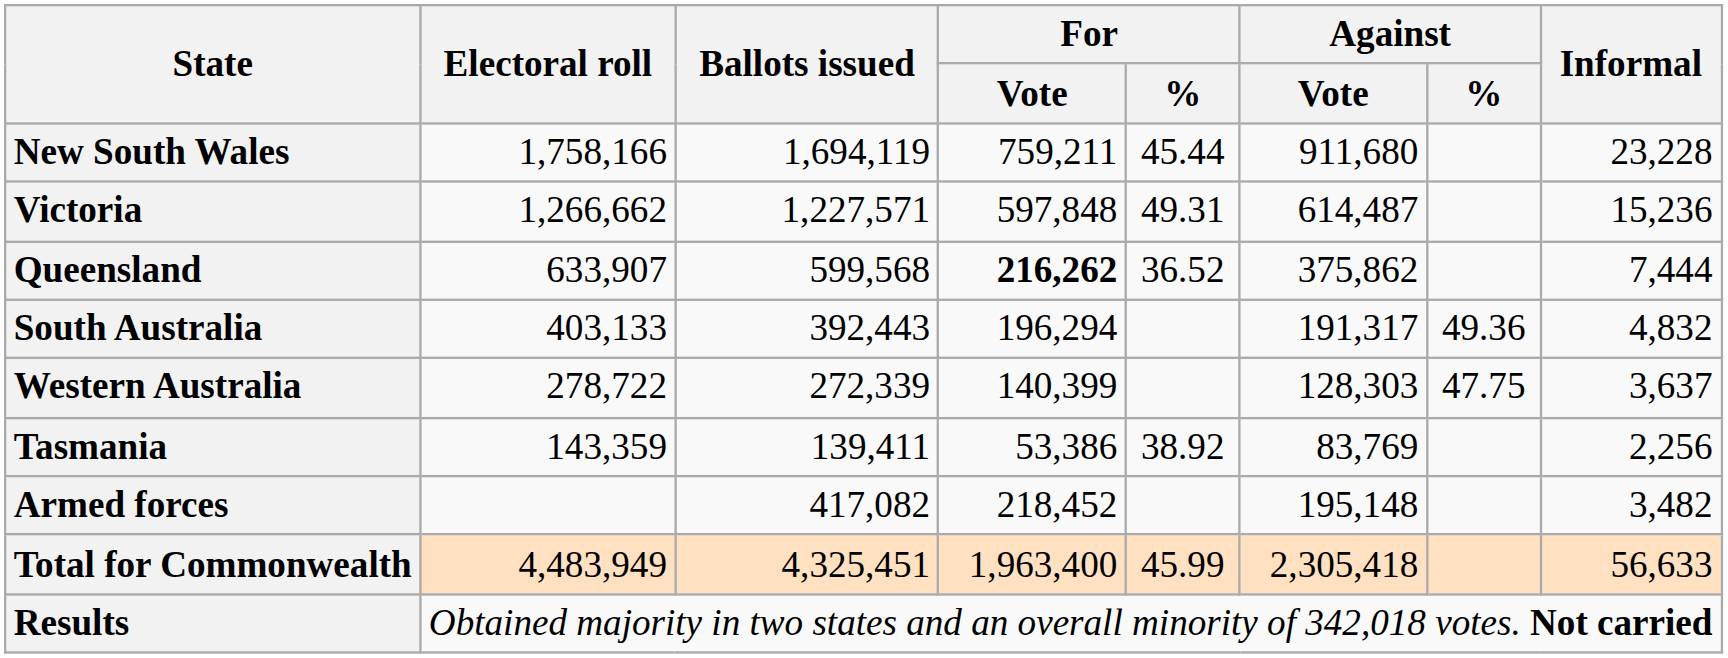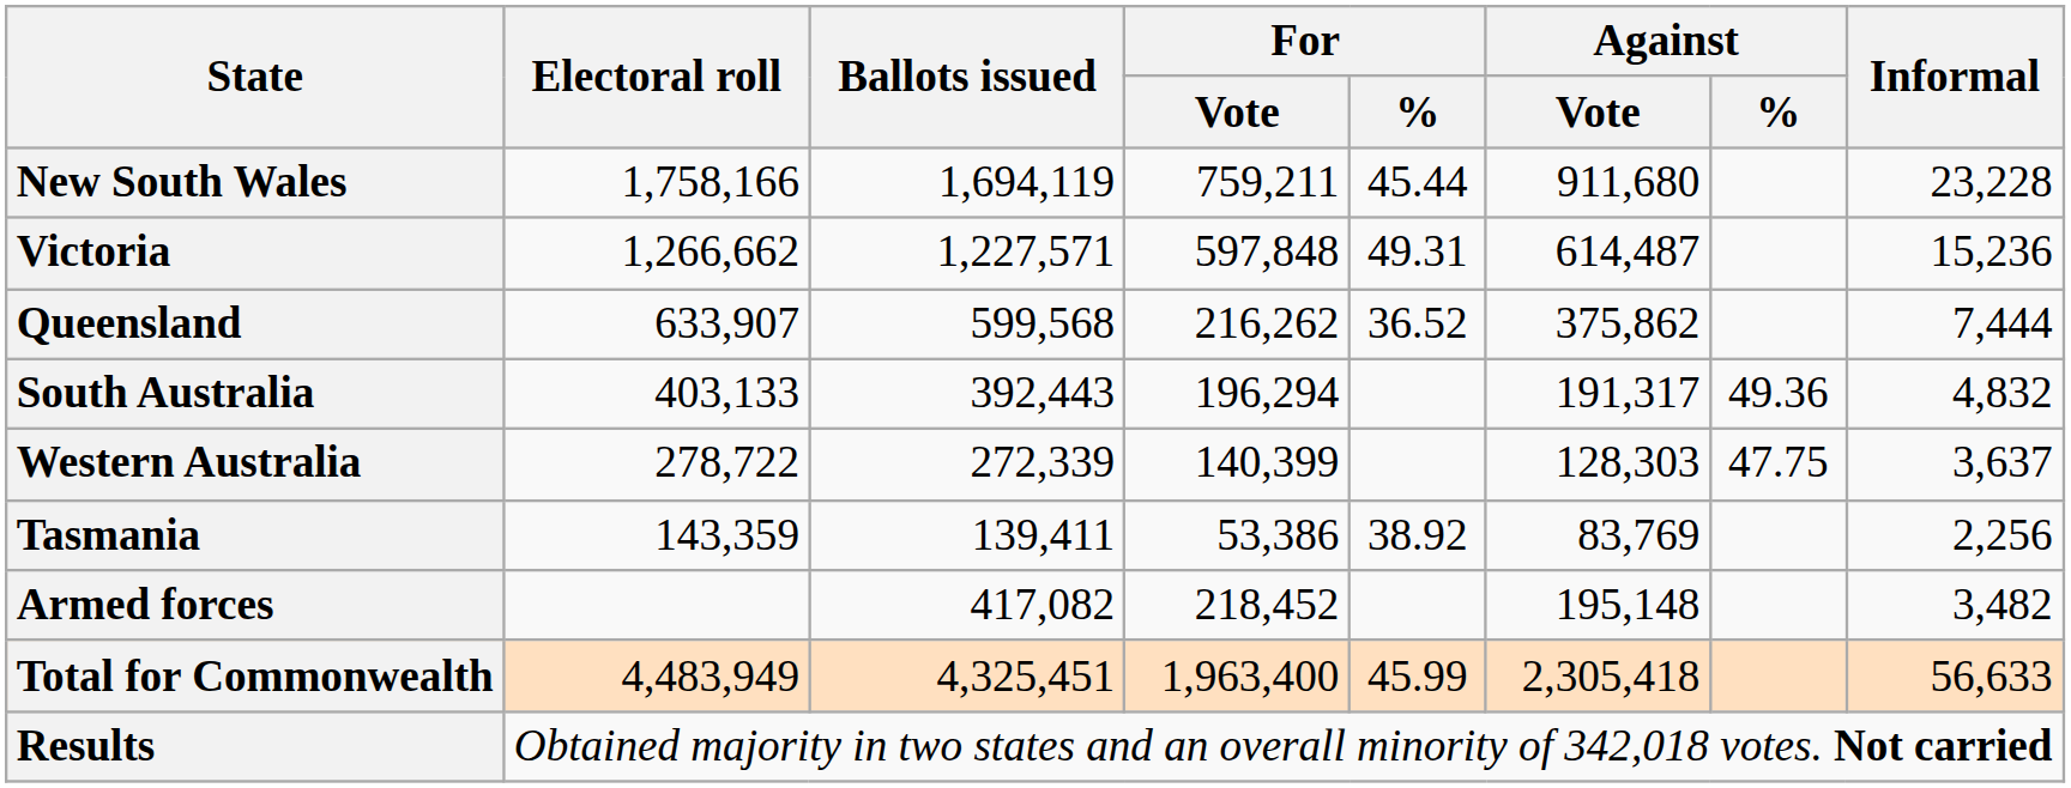Queensland | For / Vote: bold -> normal
